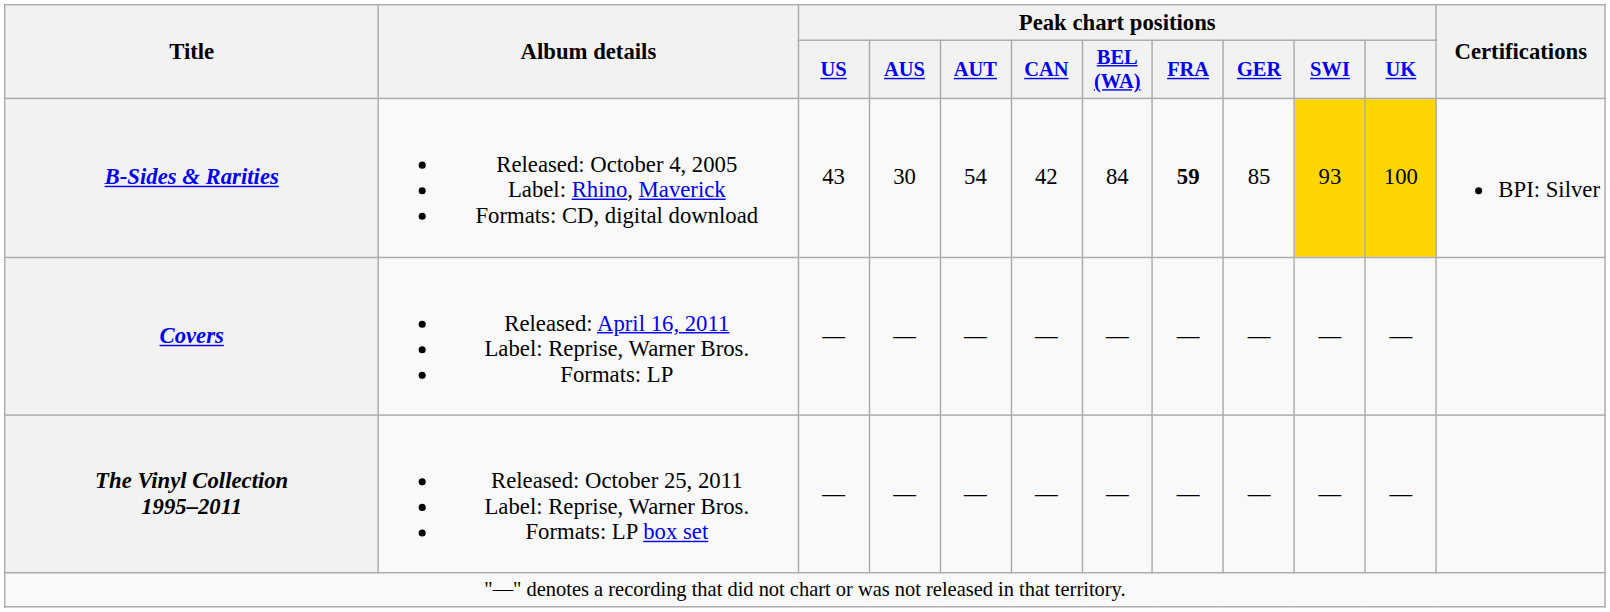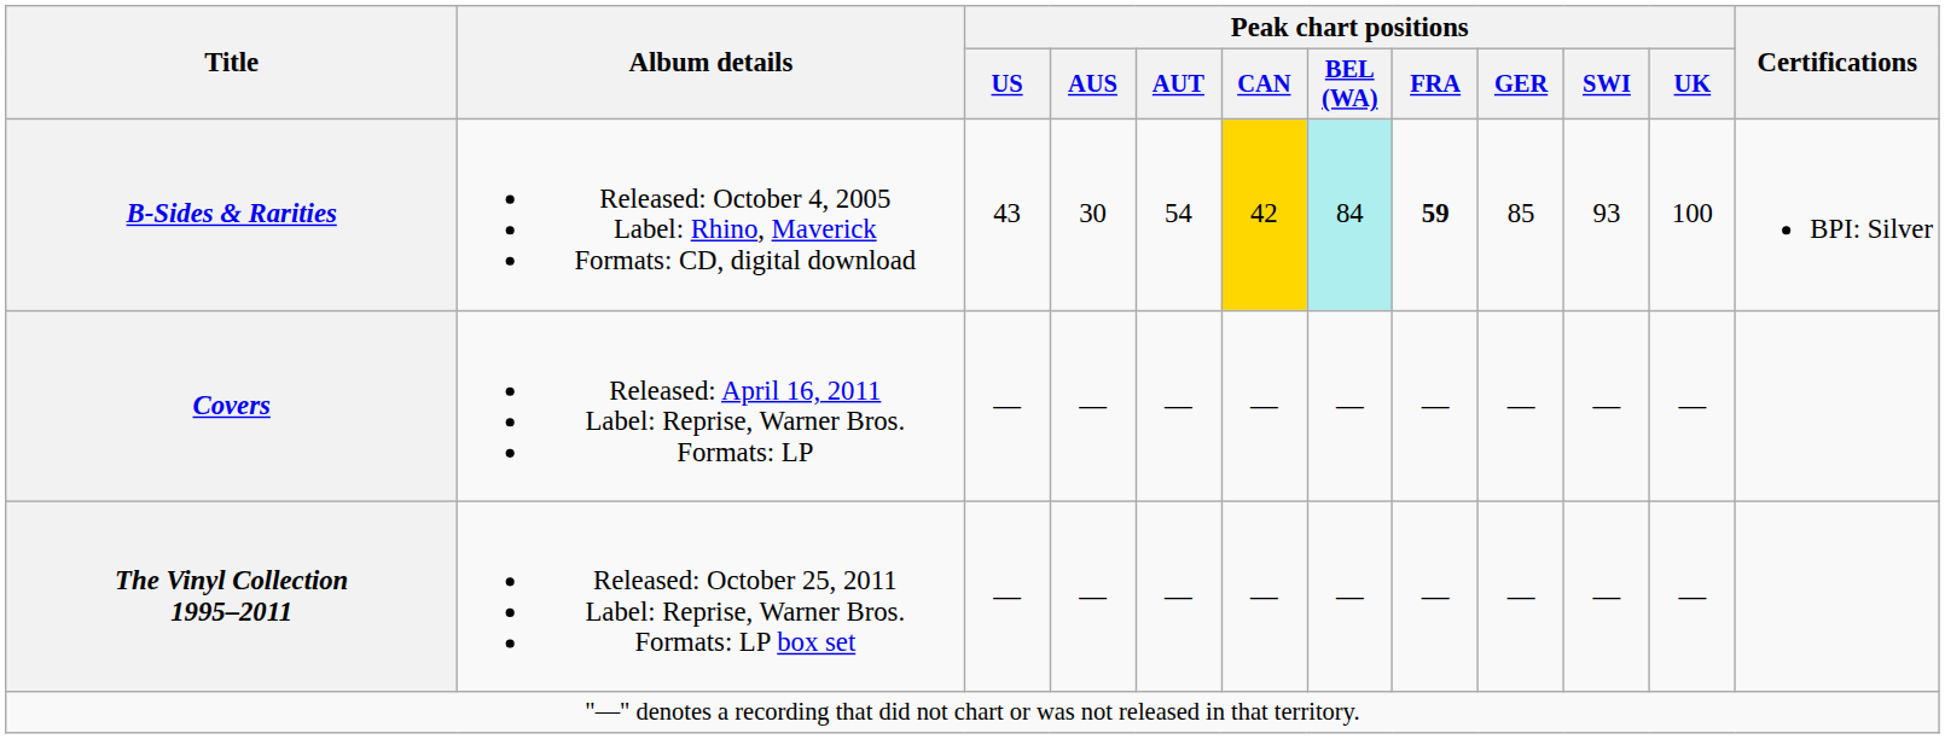B-Sides & Rarities | Peak chart positions / CAN: no background -> gold background
B-Sides & Rarities | Peak chart positions / BEL (WA): no background -> paleturquoise background
B-Sides & Rarities | Peak chart positions / SWI: gold background -> no background
B-Sides & Rarities | Peak chart positions / UK: gold background -> no background
